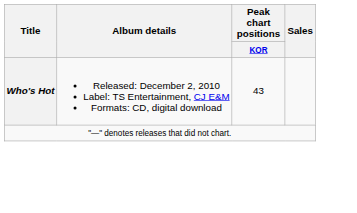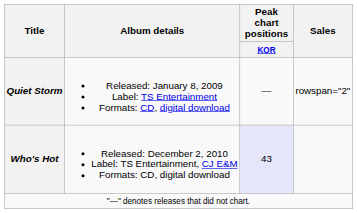+ row: Quiet Storm | Released: January 8, 2009 Label: TS Entertainment Formats: CD, digital download | — | rowspan="2"
Who's Hot | Peak chart positions / KOR: no background -> lavender background
